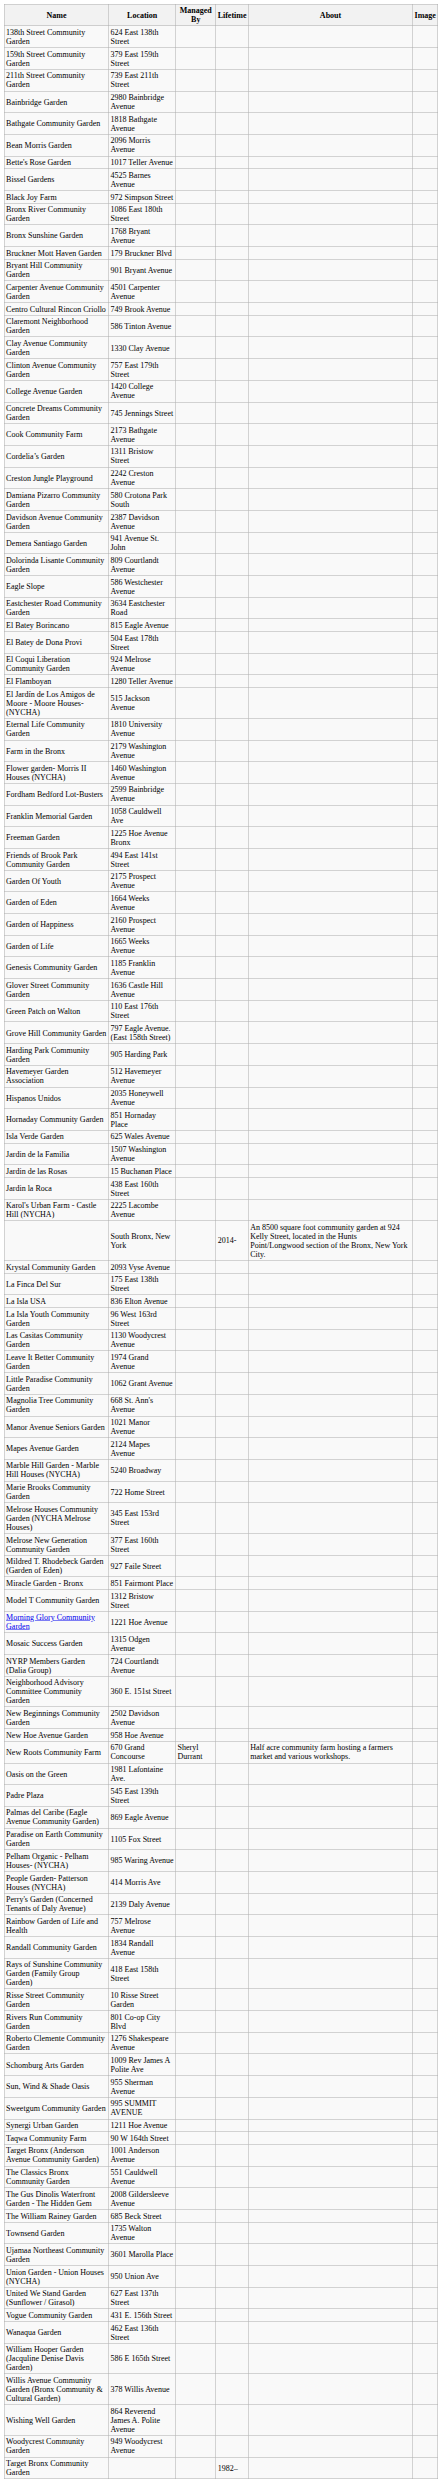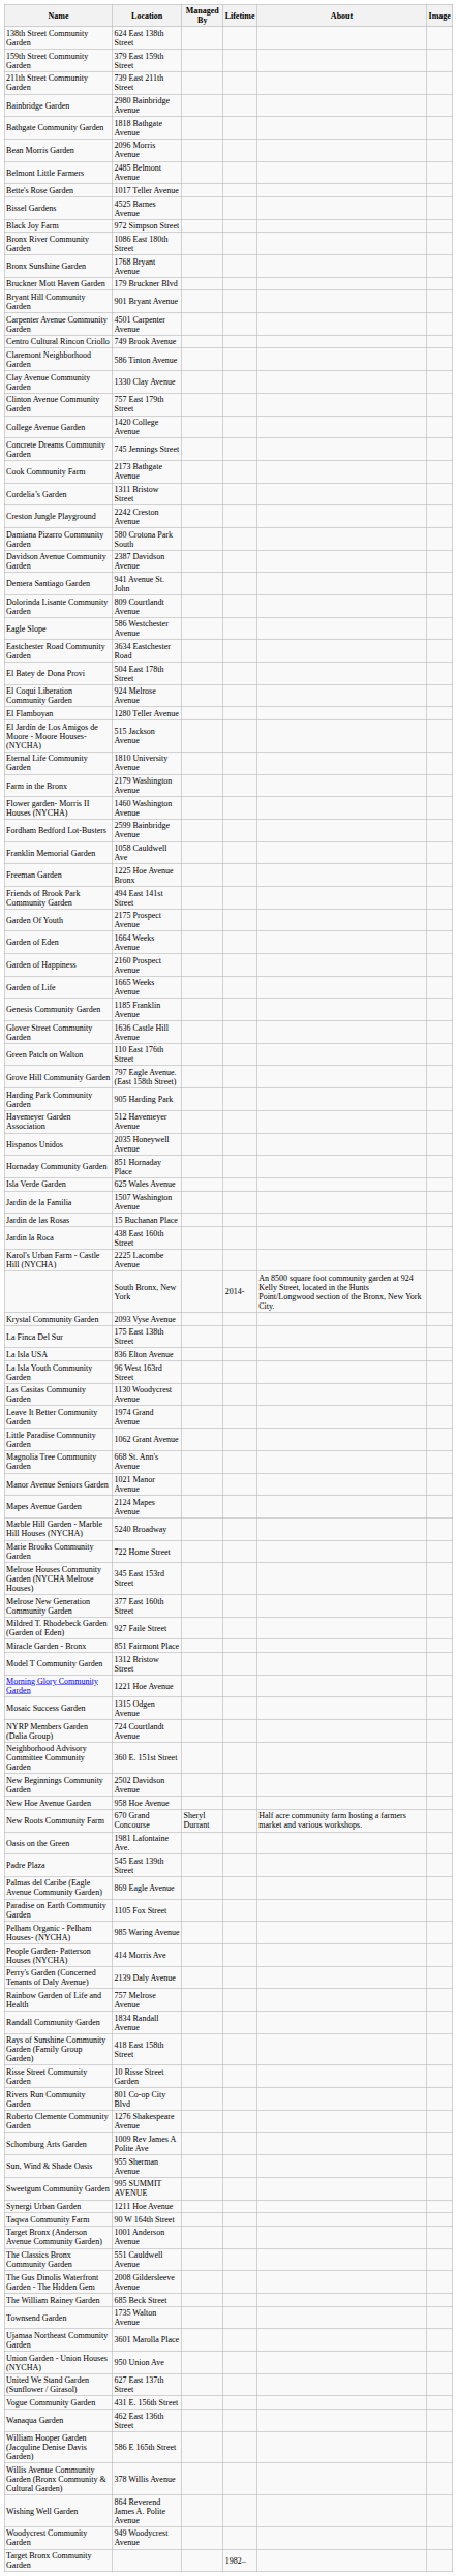+ row: Belmont Little Farmers | 2485 Belmont Avenue
- row: El Batey Borincano | 815 Eagle Avenue
